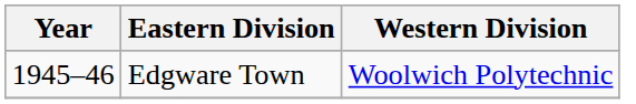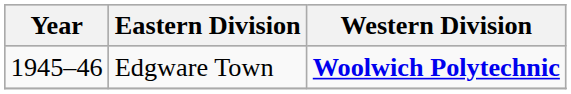Edgware Town | Western Division: normal -> bold
